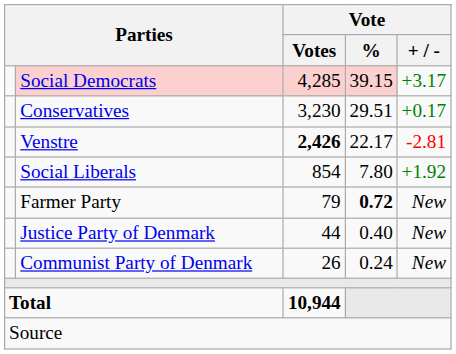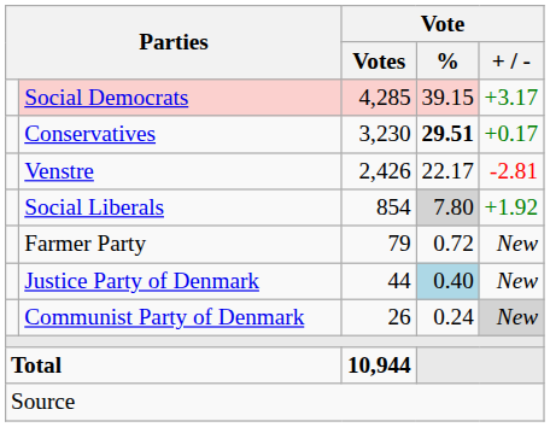Conservatives | Vote / %: normal -> bold
Venstre | Vote / Votes: bold -> normal
Social Liberals | Vote / %: no background -> lightgrey background
Farmer Party | Vote / %: bold -> normal
Justice Party of Denmark | Vote / %: no background -> lightblue background
Communist Party of Denmark | Vote / + / -: no background -> lightgrey background
